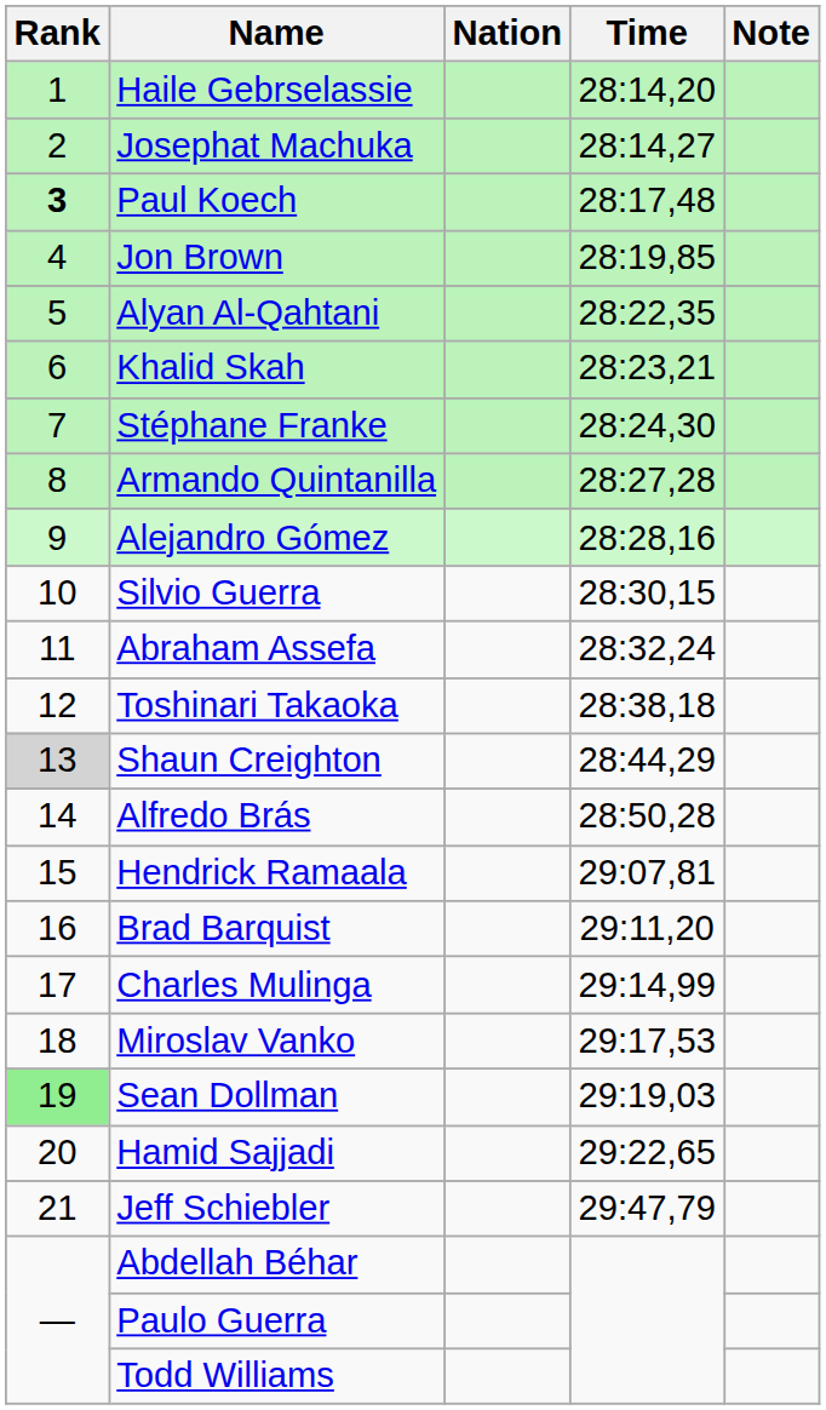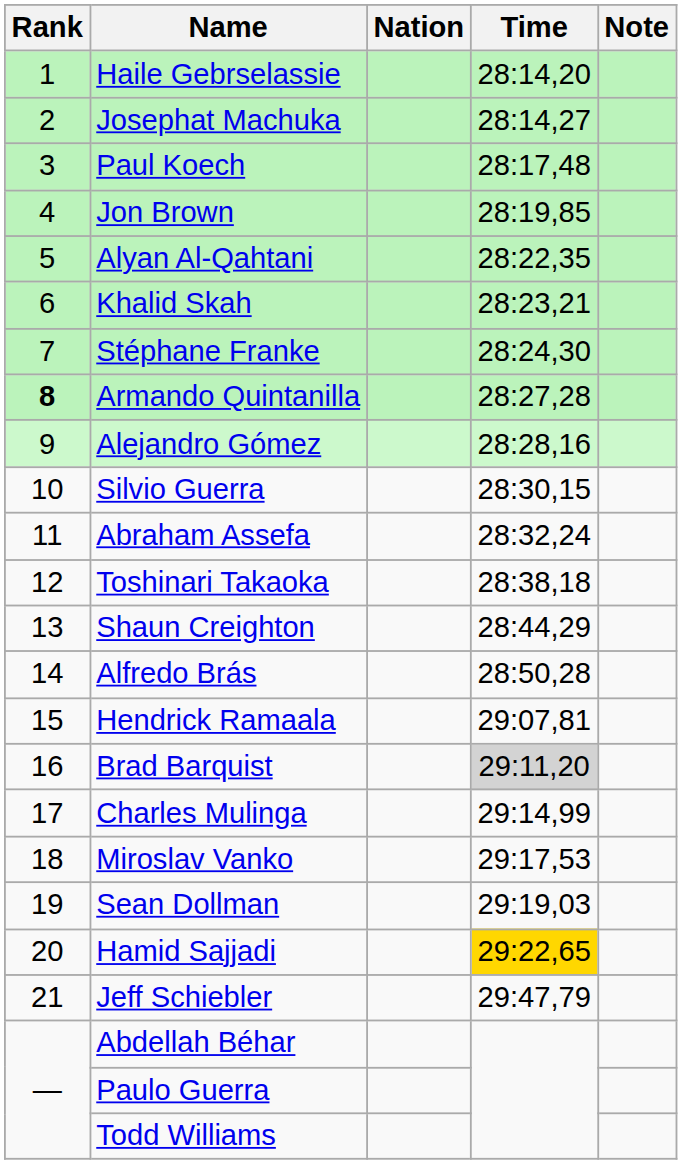Paul Koech | Rank: bold -> normal
Armando Quintanilla | Rank: normal -> bold
Shaun Creighton | Rank: lightgrey background -> no background
Brad Barquist | Time: no background -> lightgrey background
Sean Dollman | Rank: lightgreen background -> no background
Hamid Sajjadi | Time: no background -> gold background
